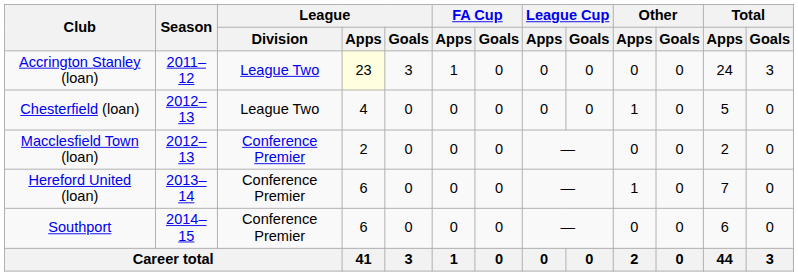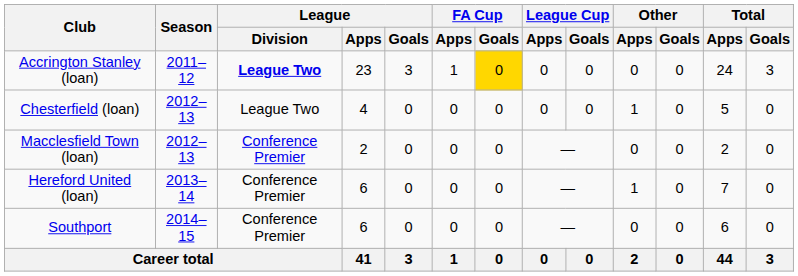Accrington Stanley (loan) | League / Division: normal -> bold
Accrington Stanley (loan) | League / Apps: lightyellow background -> no background
Accrington Stanley (loan) | FA Cup / Goals: no background -> gold background
